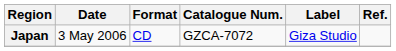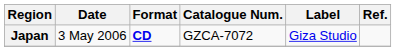Japan | Format: normal -> bold
